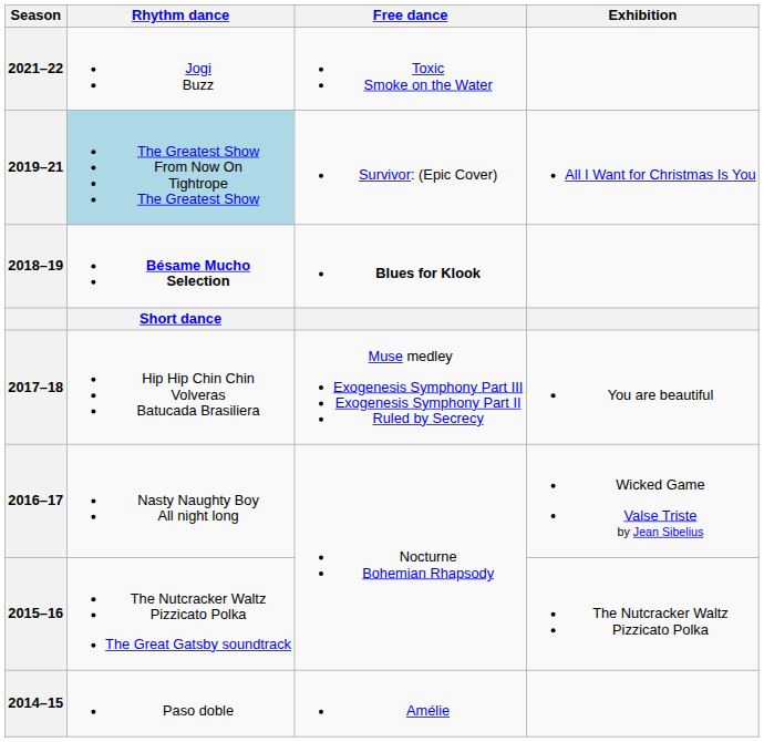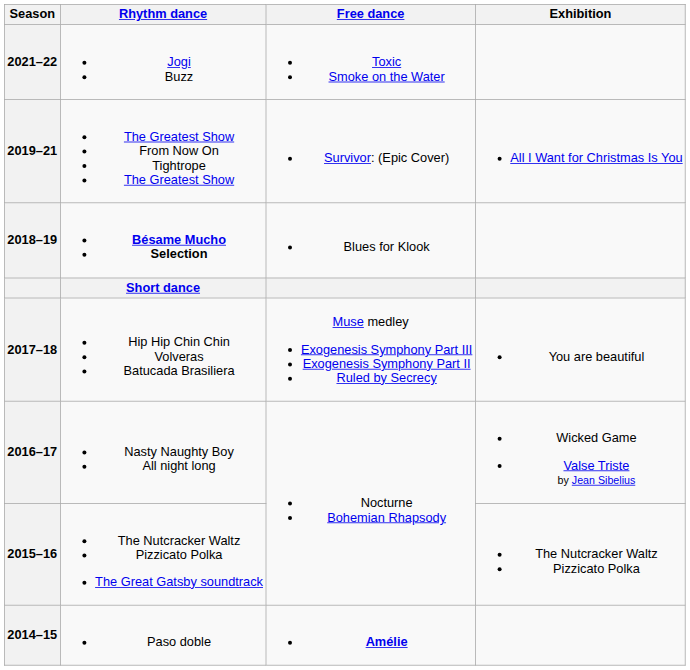2019–21 | Rhythm dance: lightblue background -> no background
2018–19 | Free dance: bold -> normal
2014–15 | Free dance: normal -> bold
